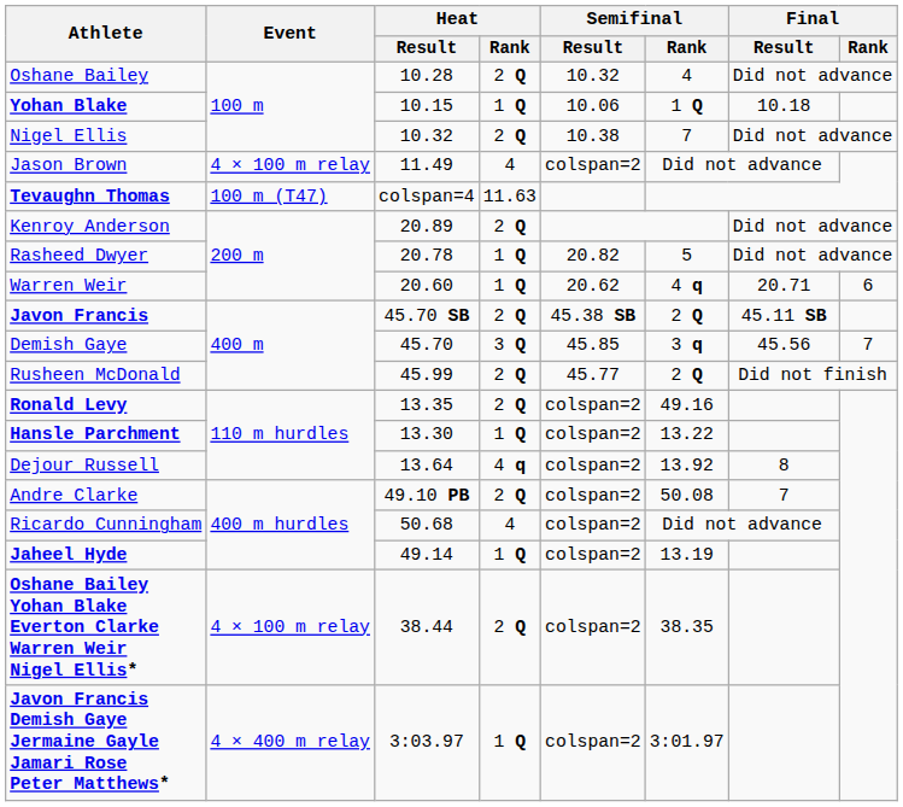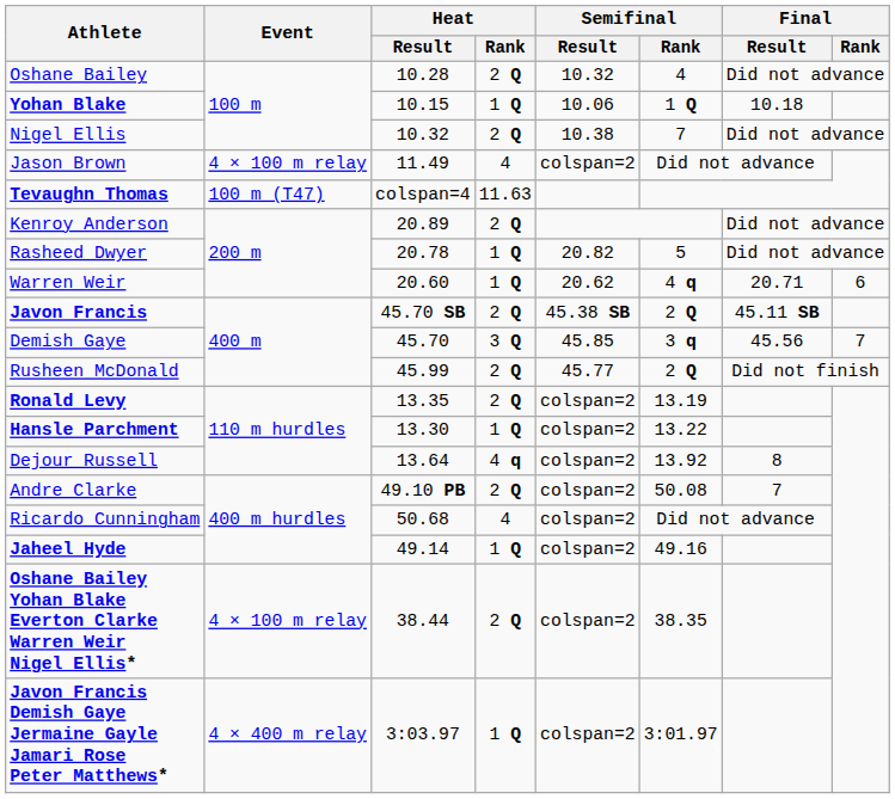Ronald Levy | Semifinal / Rank: 49.16 -> 13.19
Jaheel Hyde | Semifinal / Rank: 13.19 -> 49.16
